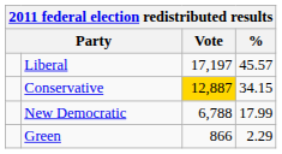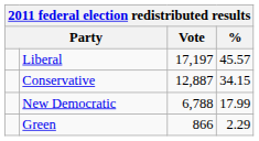Conservative | Vote: gold background -> no background
